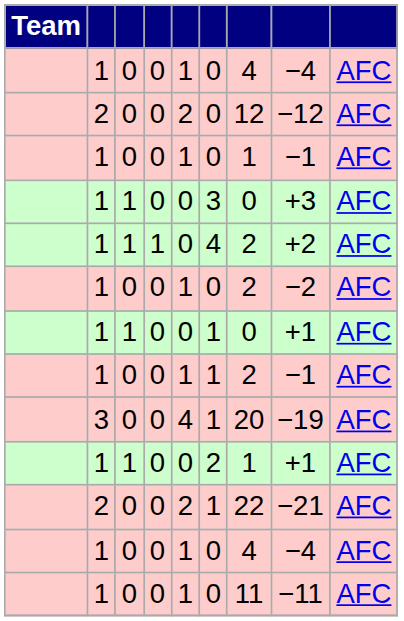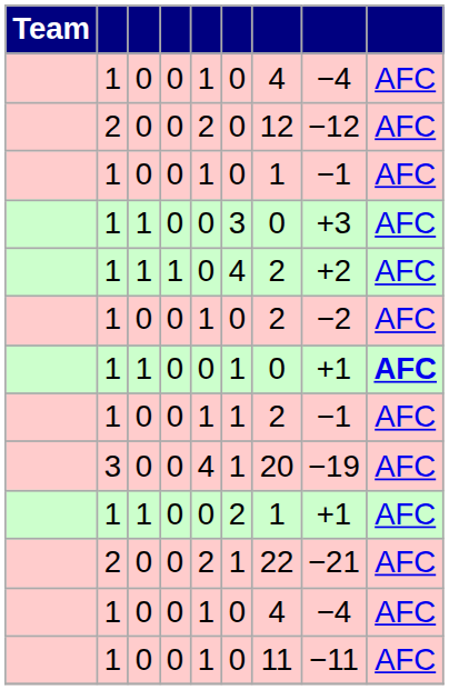row 8 | column 9: normal -> bold
